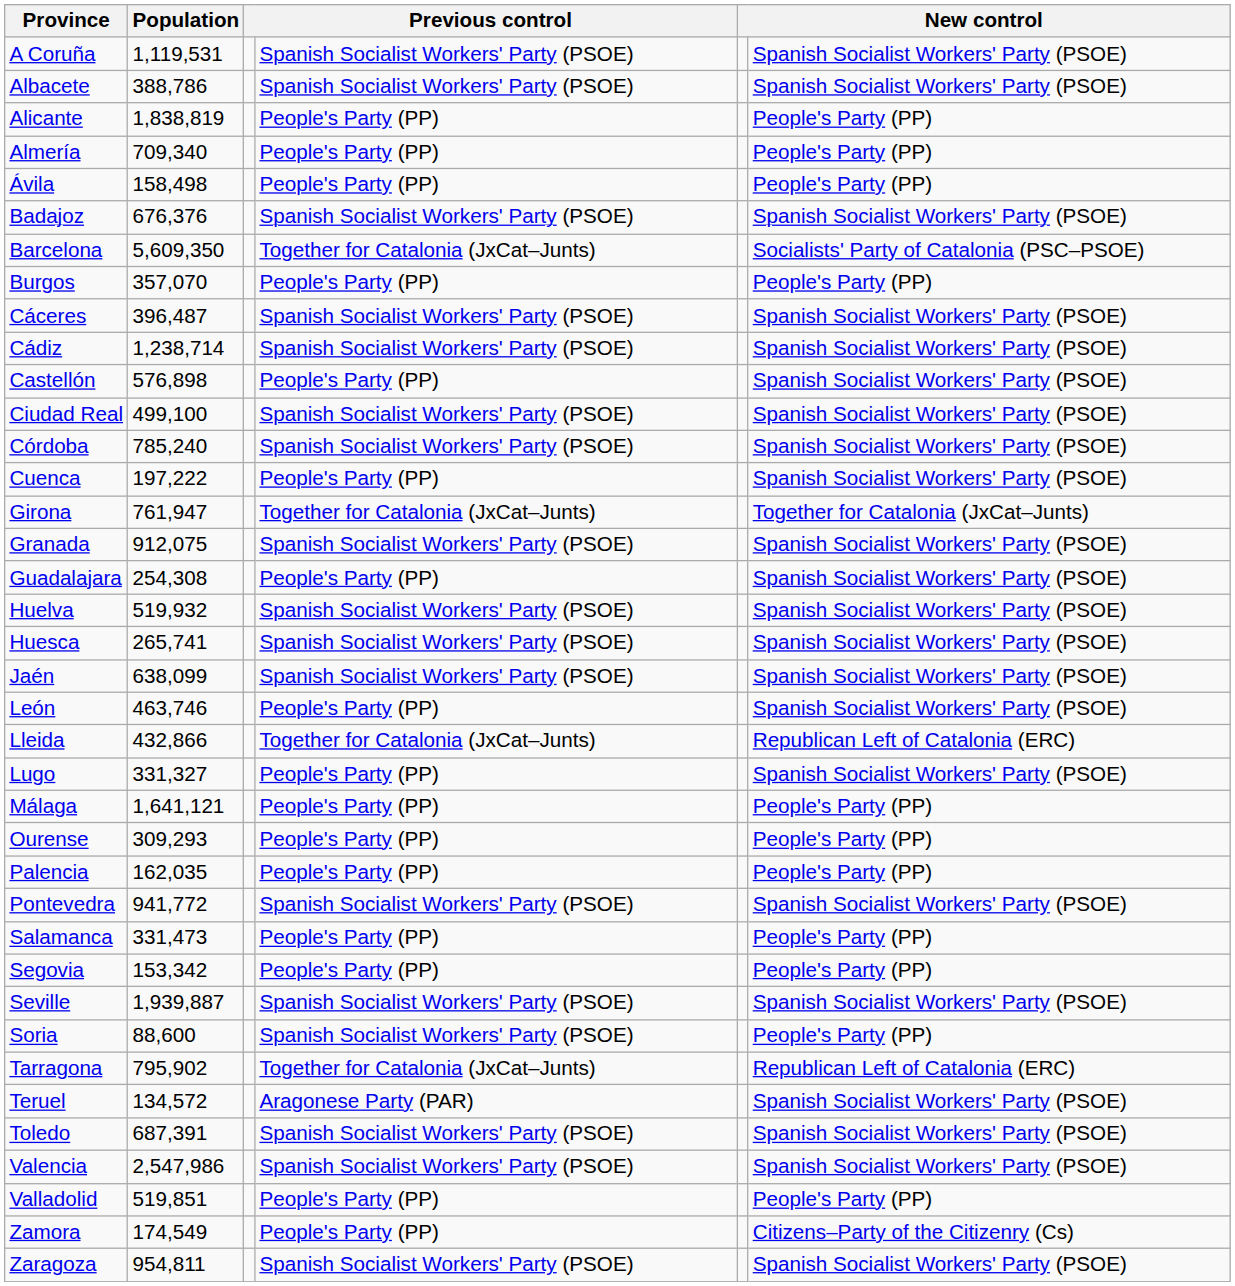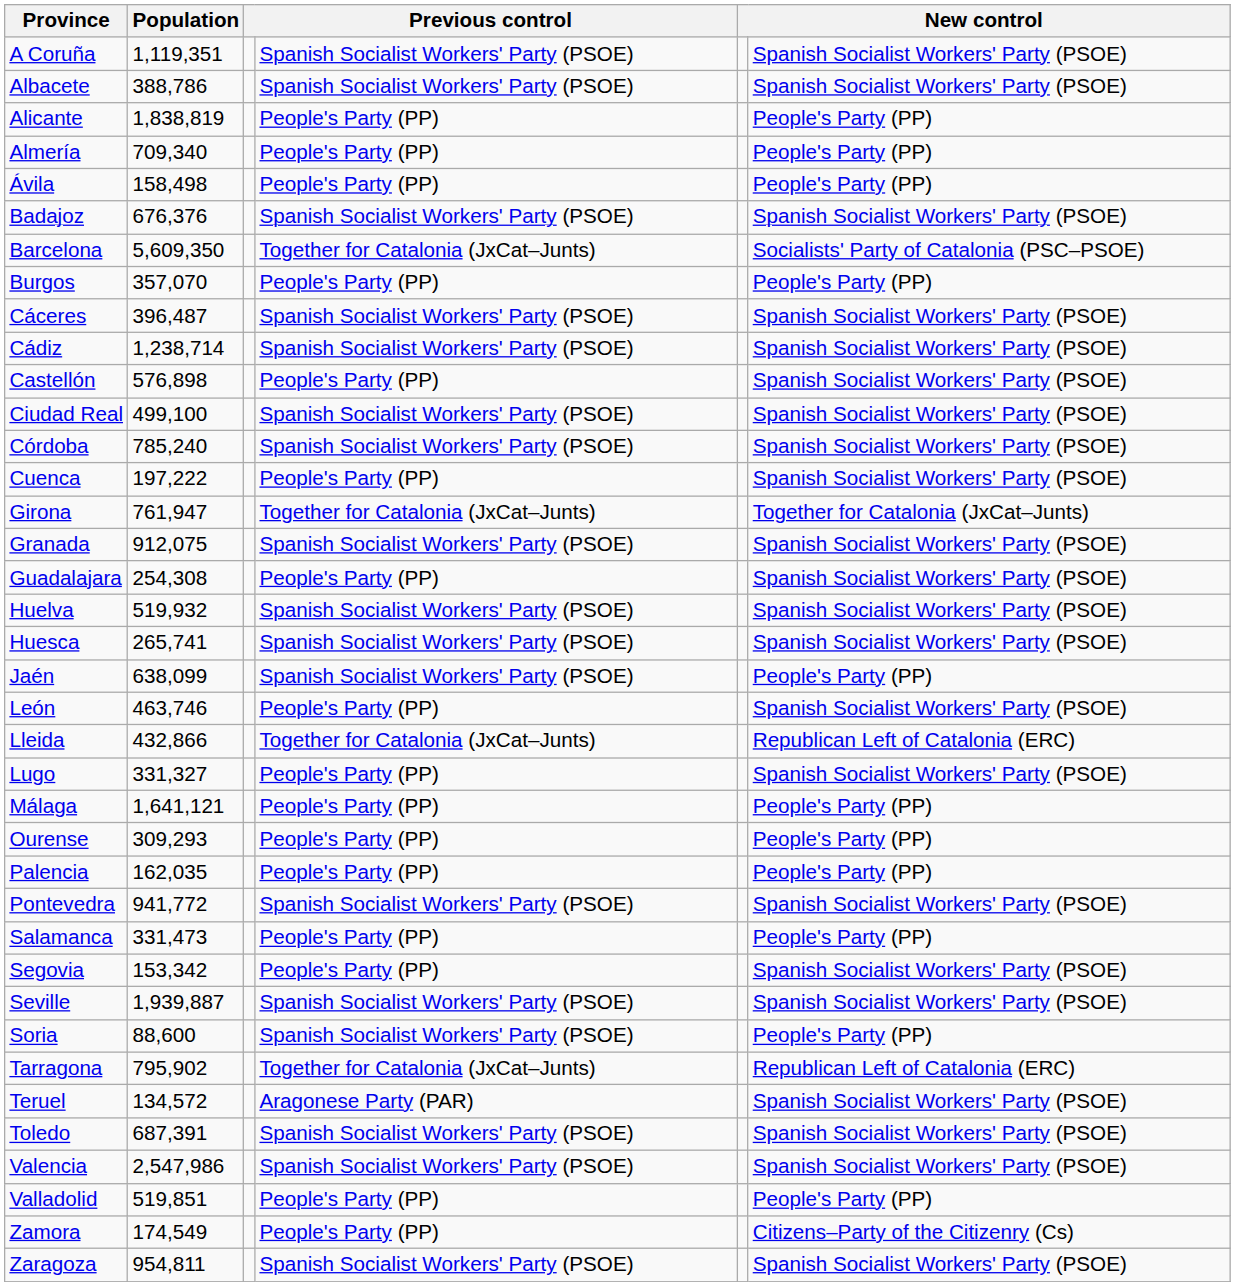A Coruña | Population: 1,119,531 -> 1,119,351
Jaén | column 6: Spanish Socialist Workers' Party (PSOE) -> People's Party (PP)
Segovia | column 6: People's Party (PP) -> Spanish Socialist Workers' Party (PSOE)
